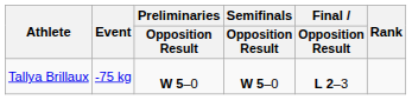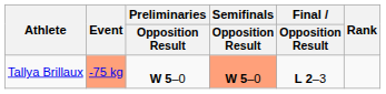Tallya Brillaux | Event: no background -> lightsalmon background
Tallya Brillaux | Semifinals / Opposition Result: no background -> lightsalmon background
